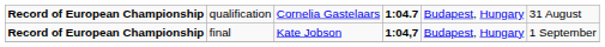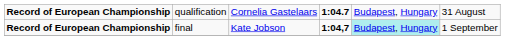Record of European Championship / final | column 5: no background -> paleturquoise background
